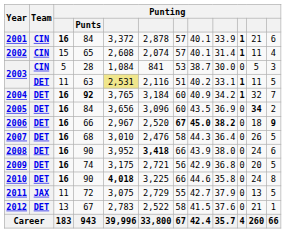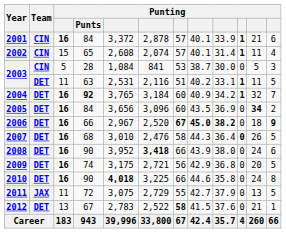2003 / 63 | column 5: khaki background -> no background
2007 | column 10: normal -> bold
2012 | column 7: normal -> bold
